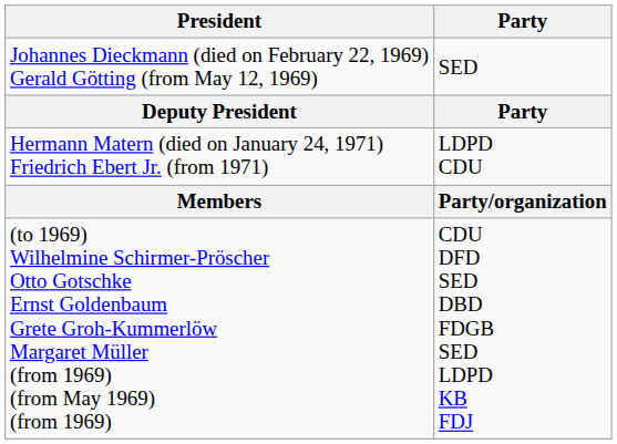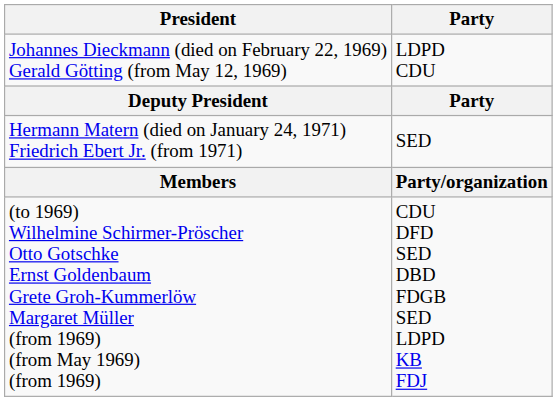row 2 | Party: SED -> LDPD CDU
row 4 | Party: LDPD CDU -> SED
